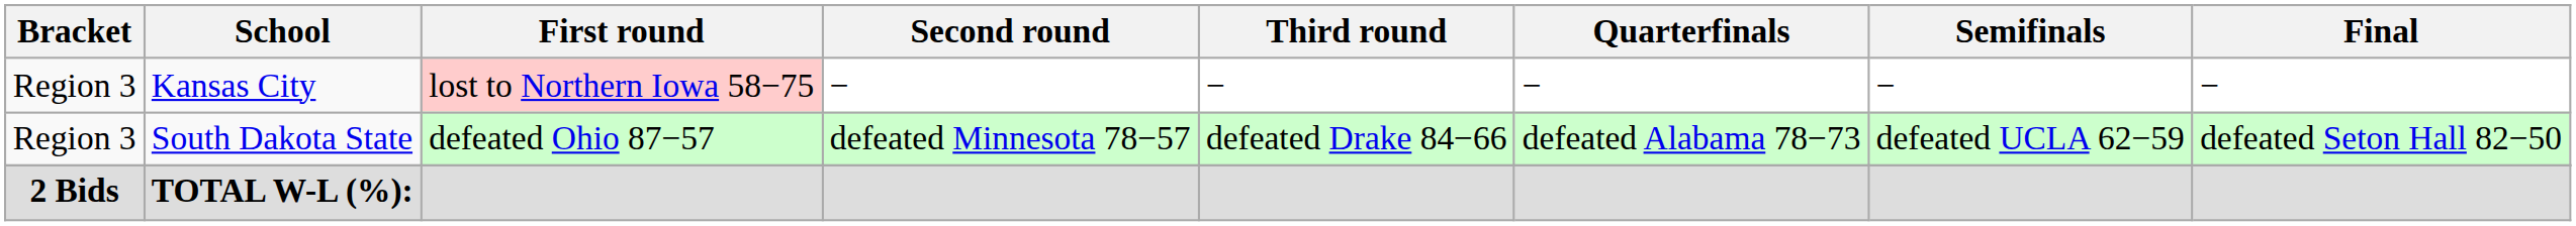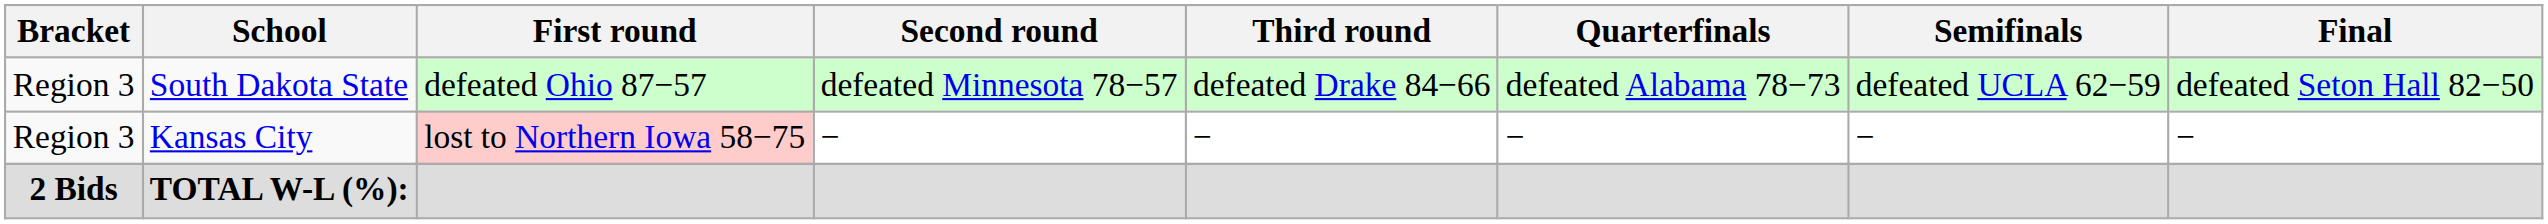rows swapped: South Dakota State <-> Kansas City
